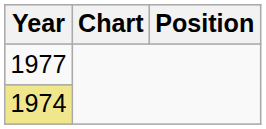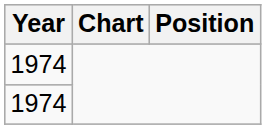row 2 | Year: 1977 -> 1974
row 3 | Year: khaki background -> no background
